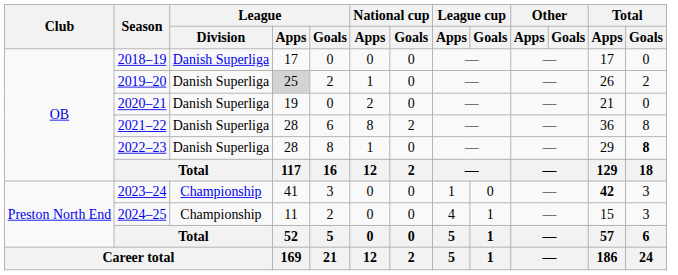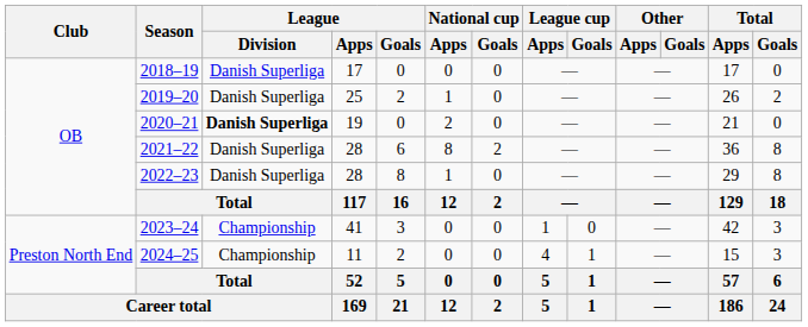2019–20 | League / Apps: lightgrey background -> no background
2020–21 | League / Division: normal -> bold
2022–23 | Total / Goals: bold -> normal
2023–24 | Total / Apps: bold -> normal
